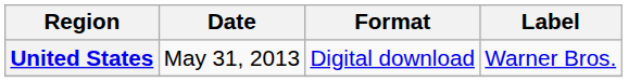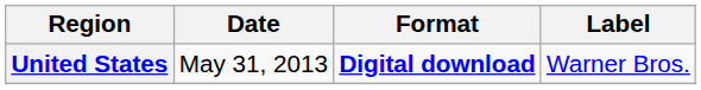United States | Format: normal -> bold
